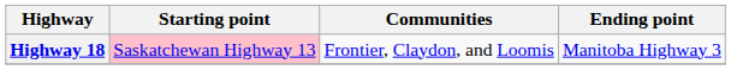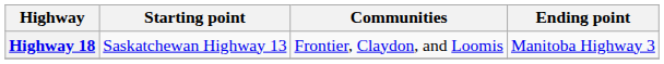Highway 18 | Starting point: pink background -> no background
